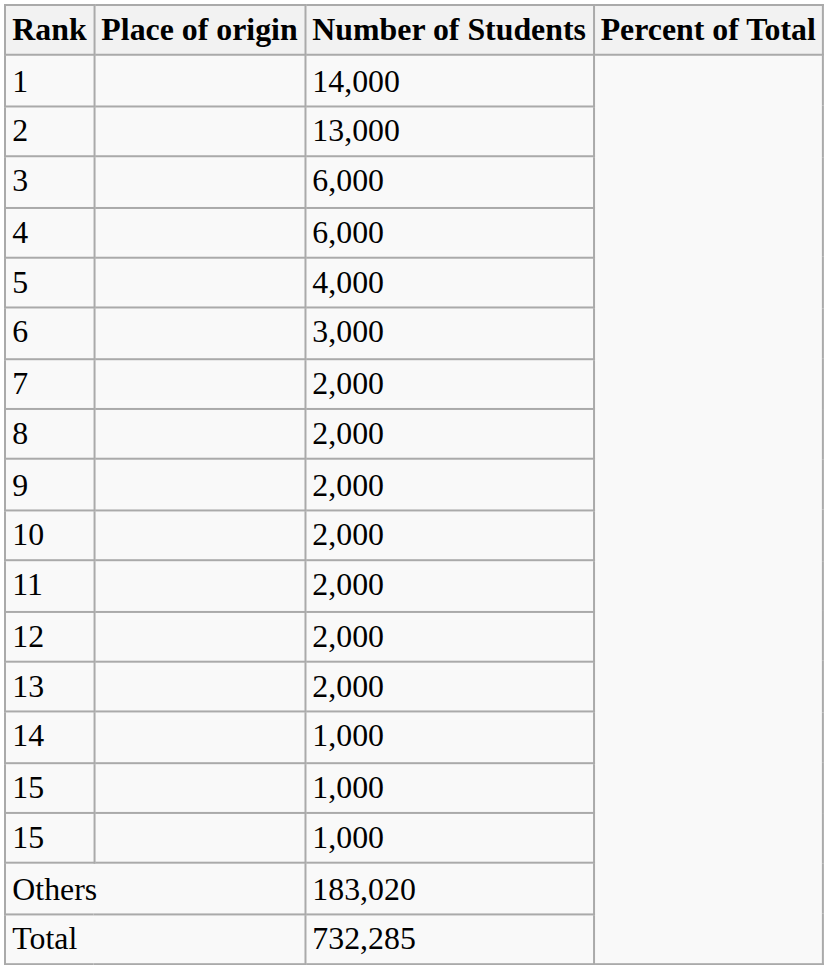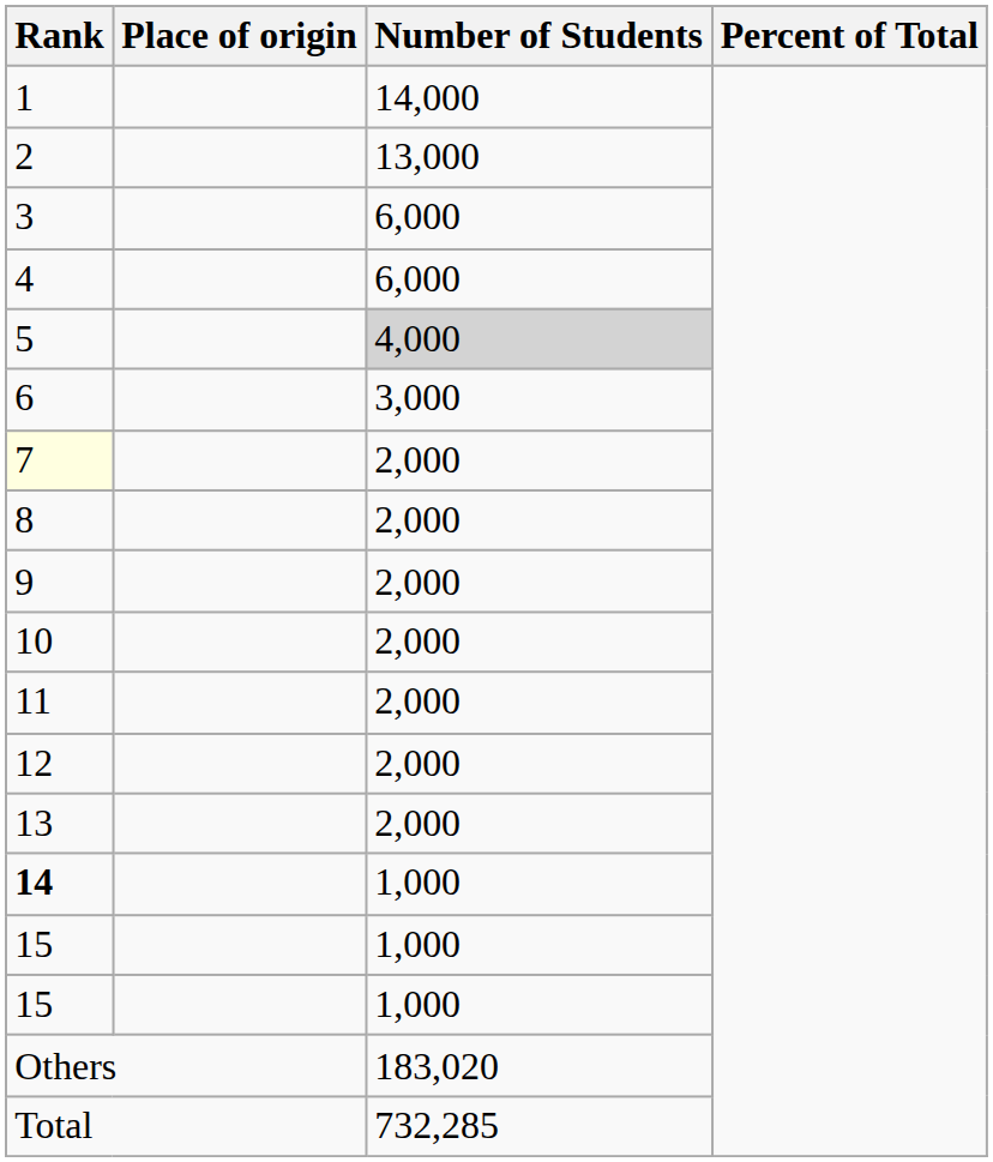5 | Number of Students: no background -> lightgrey background
7 | Rank: no background -> lightyellow background
14 | Rank: normal -> bold
